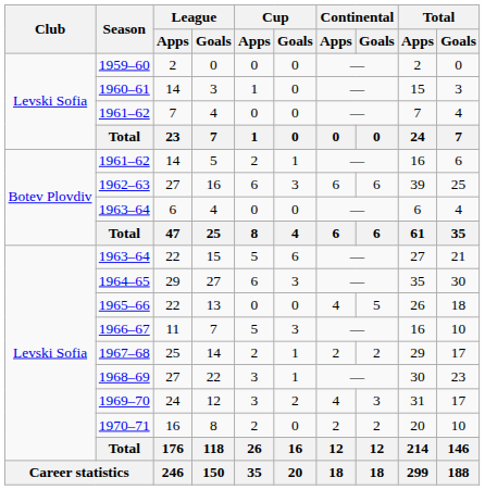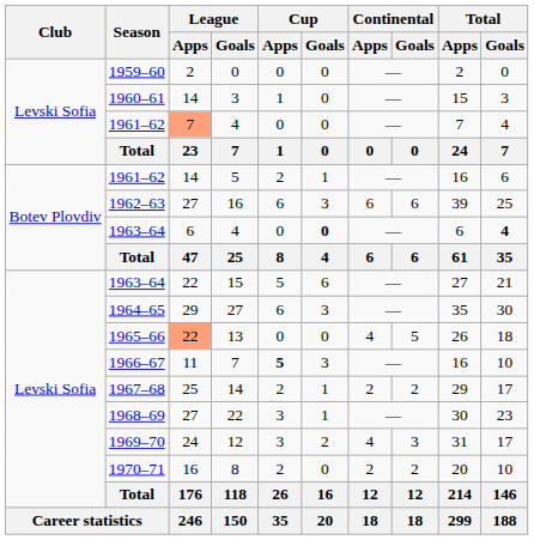1961–62 / 4 | League / Apps: no background -> lightsalmon background
1963–64 / 4 | Cup / Goals: normal -> bold
1963–64 / 4 | Total / Goals: normal -> bold
13 | League / Apps: no background -> lightsalmon background
1966–67 / 7 | Cup / Apps: normal -> bold
